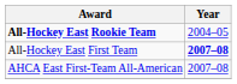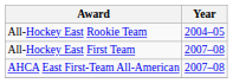row 2 | Award: bold -> normal
row 3 | Year: bold -> normal
